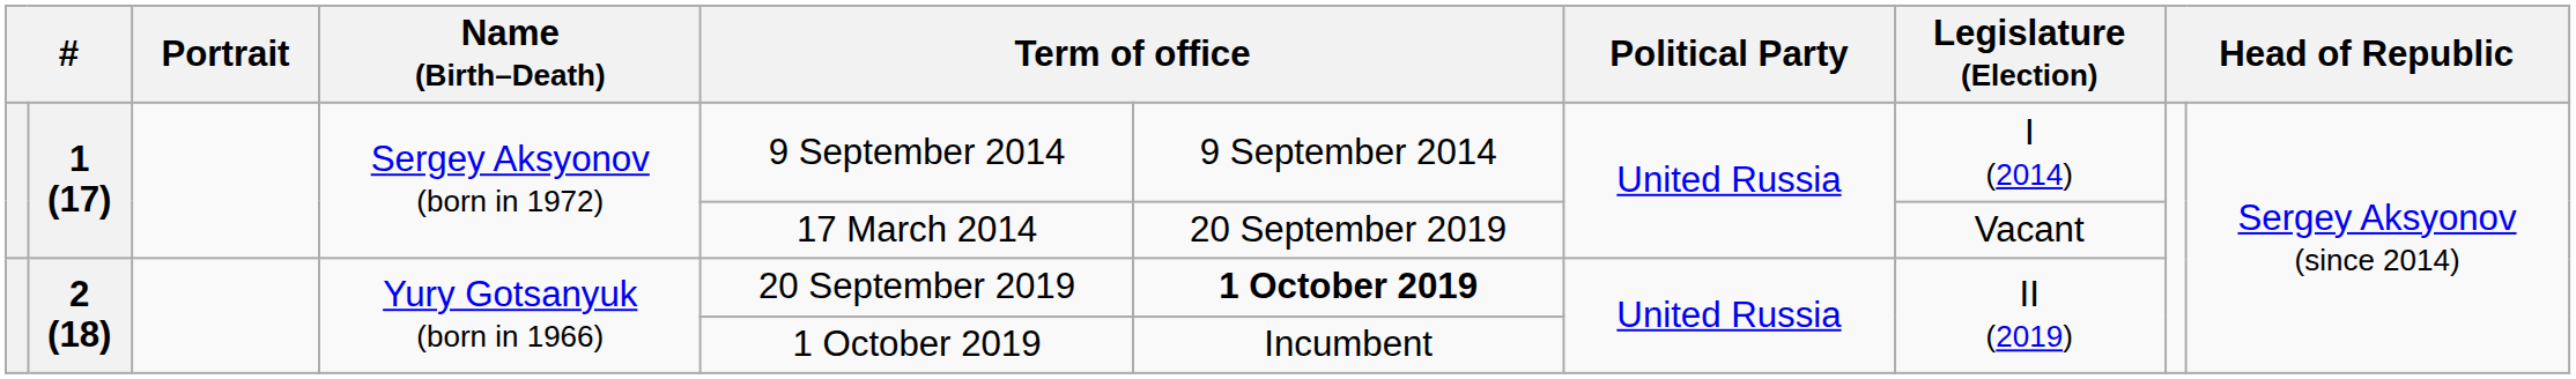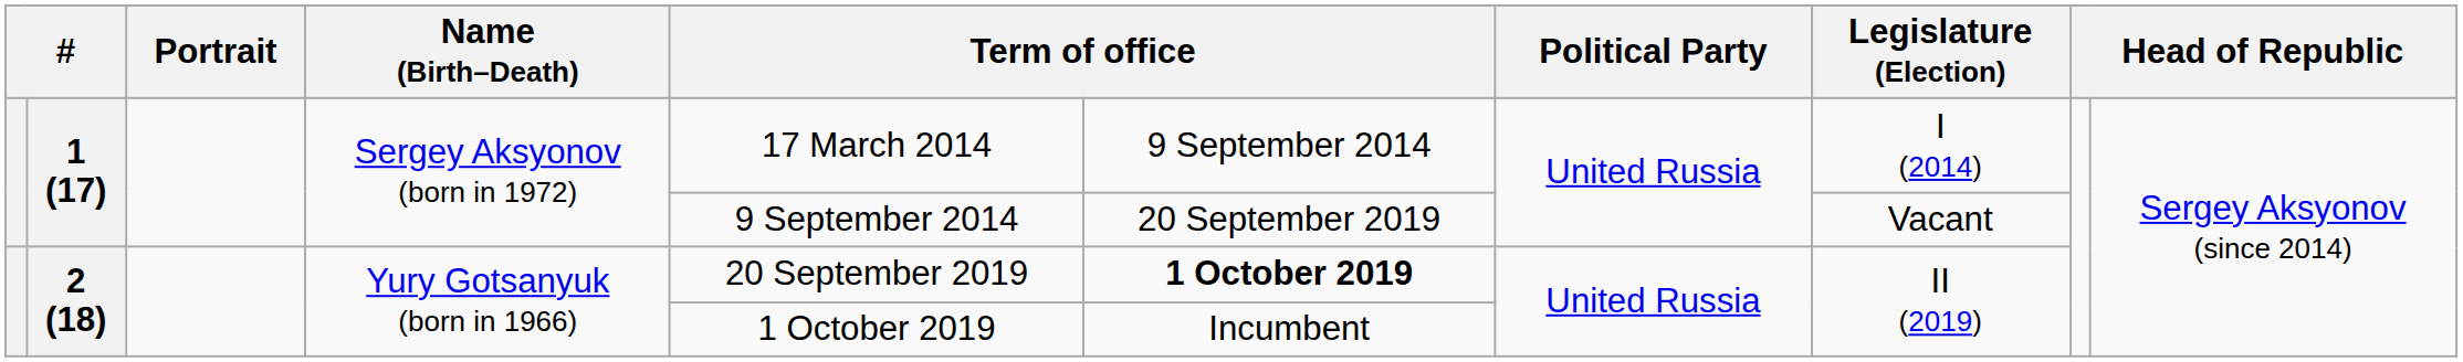row 2 | column 5: 9 September 2014 -> 17 March 2014
row 3 | column 5: 17 March 2014 -> 9 September 2014
